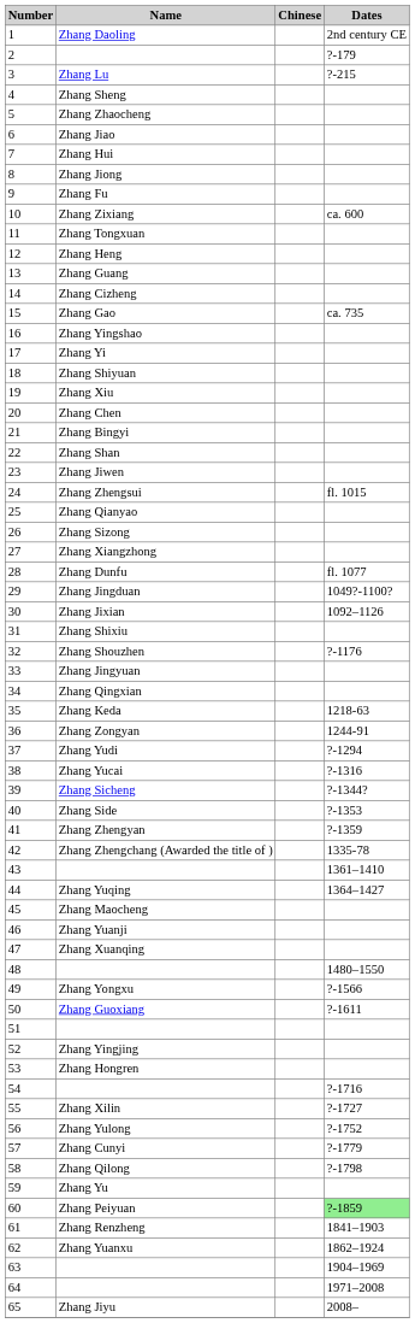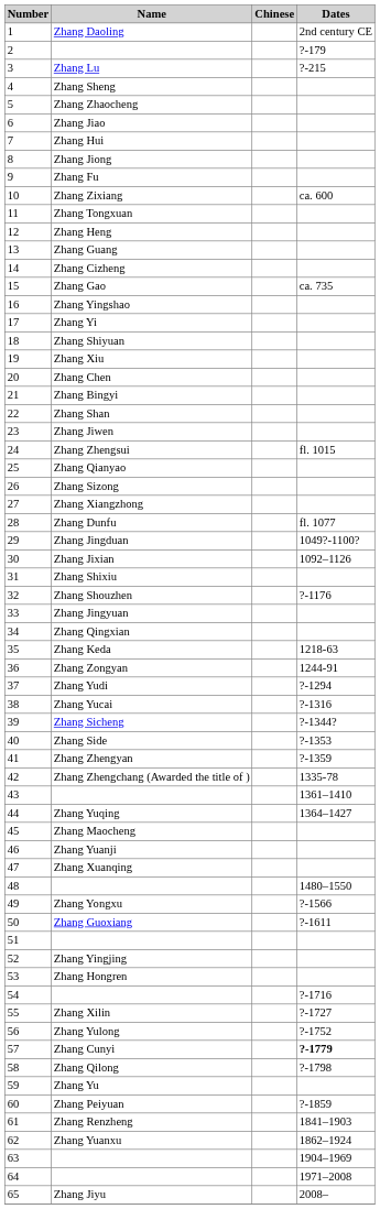Zhang Cunyi | Dates: normal -> bold
Zhang Peiyuan | Dates: lightgreen background -> no background
